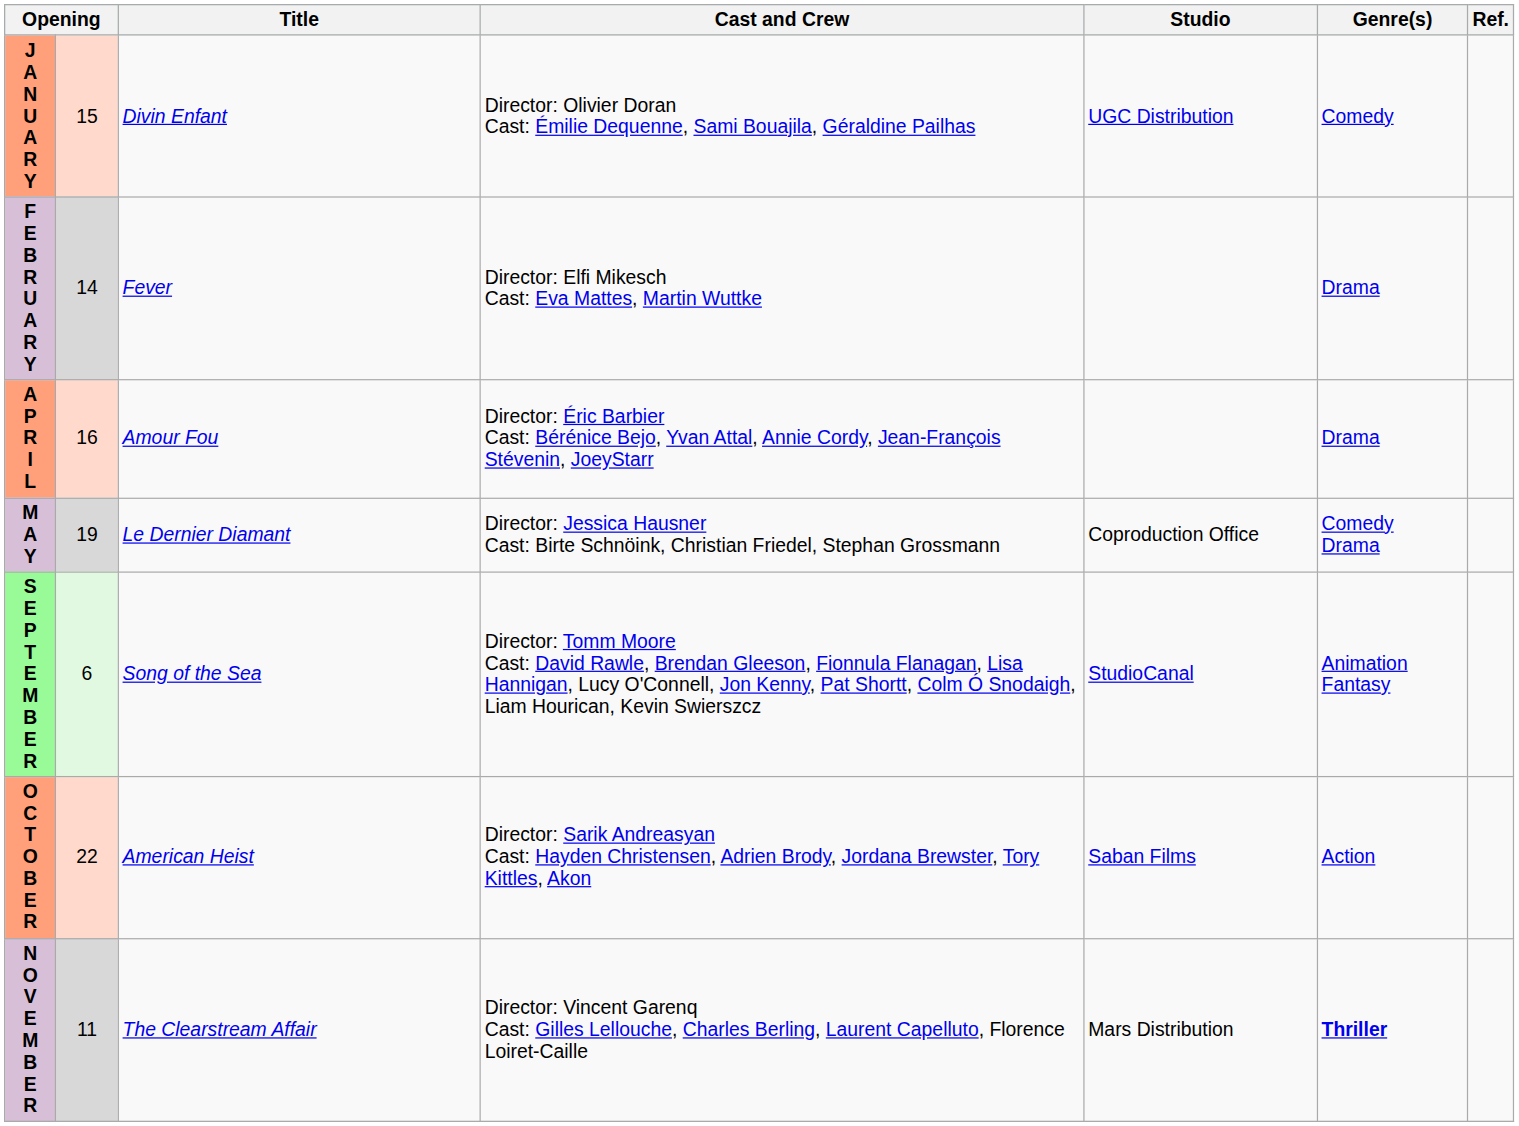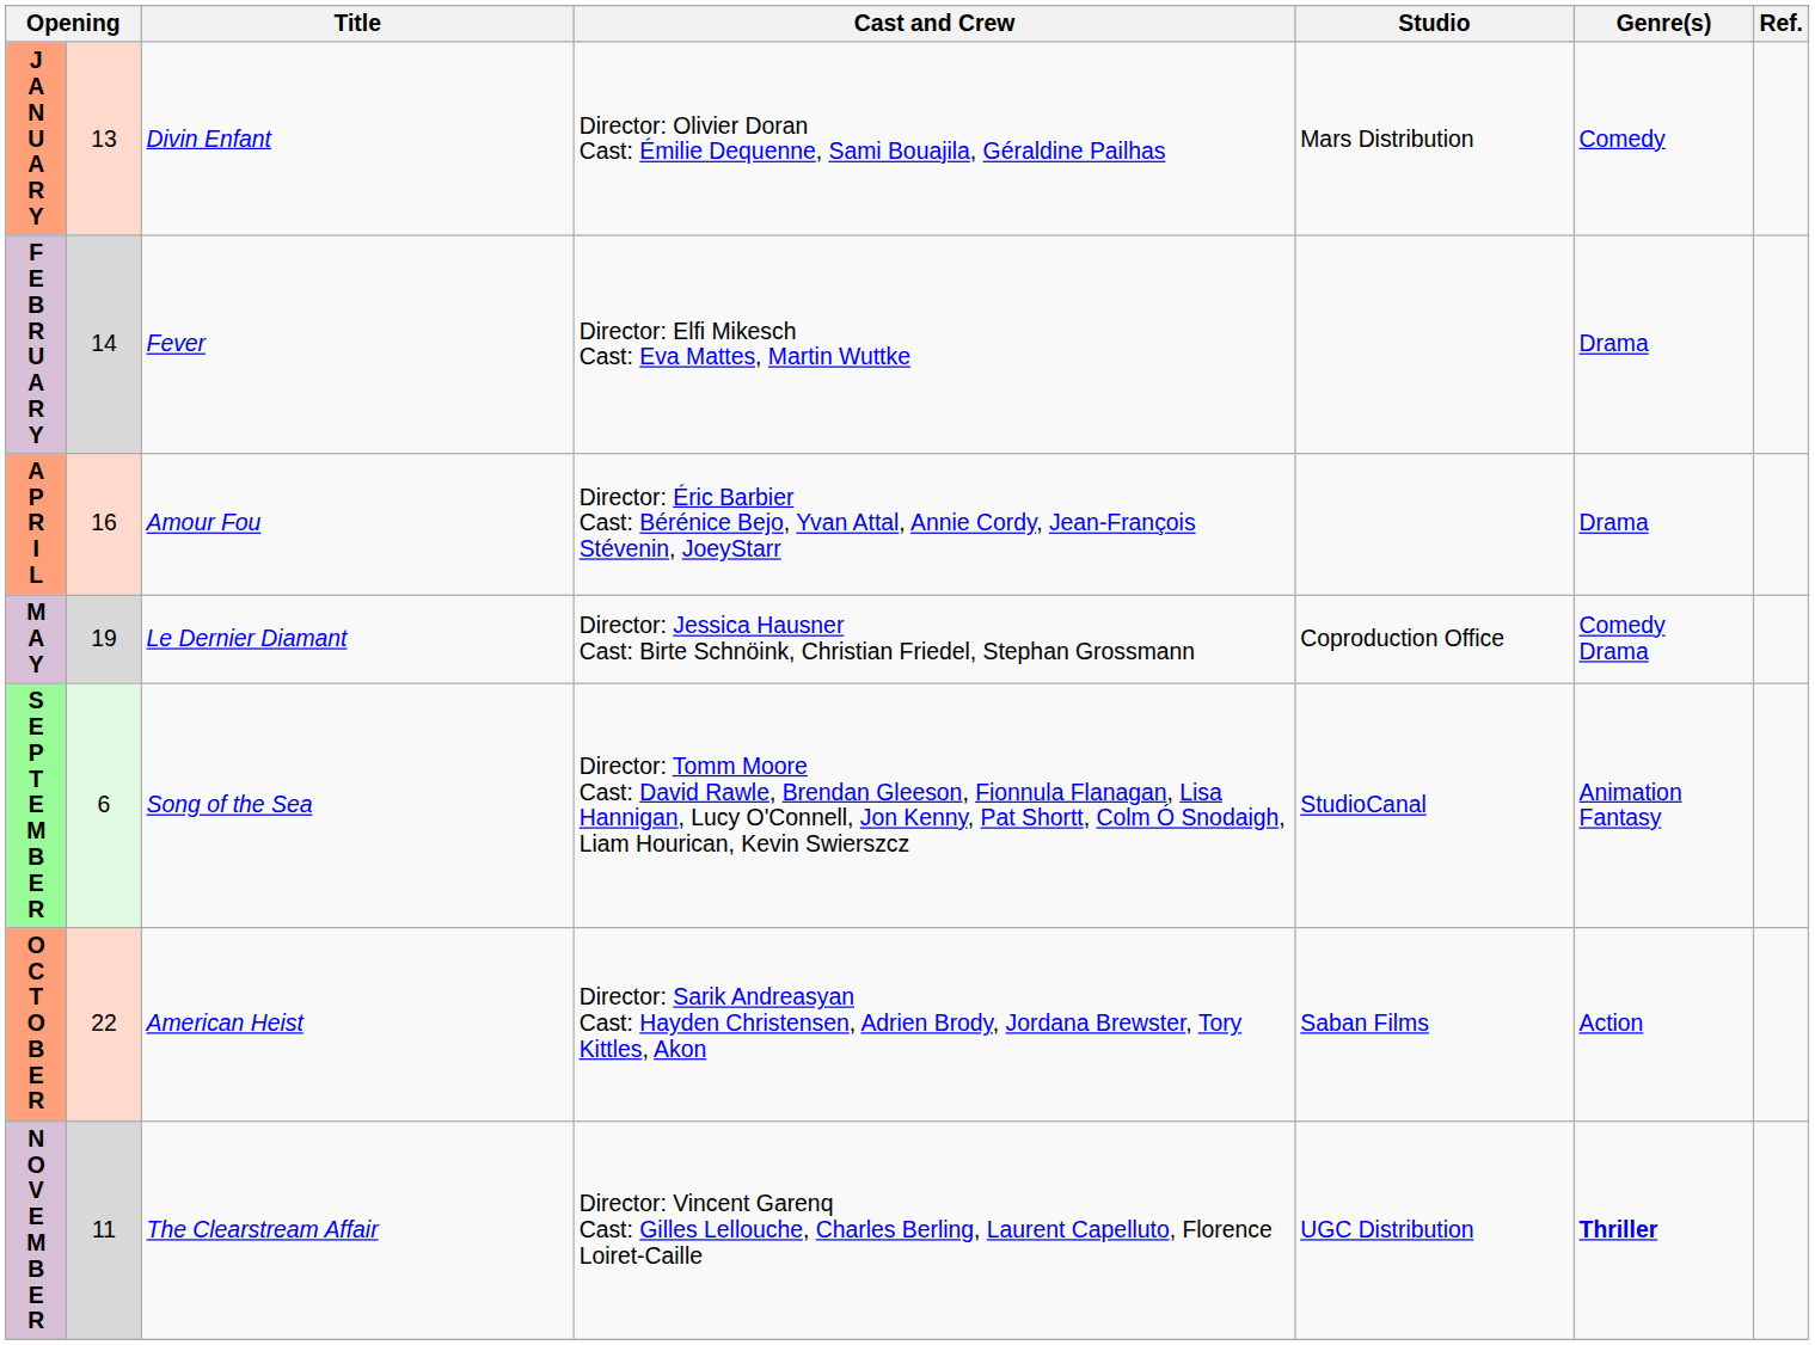J A N U A R Y | column 2: 15 -> 13
J A N U A R Y | Studio: UGC Distribution -> Mars Distribution
N O V E M B E R | Studio: Mars Distribution -> UGC Distribution
